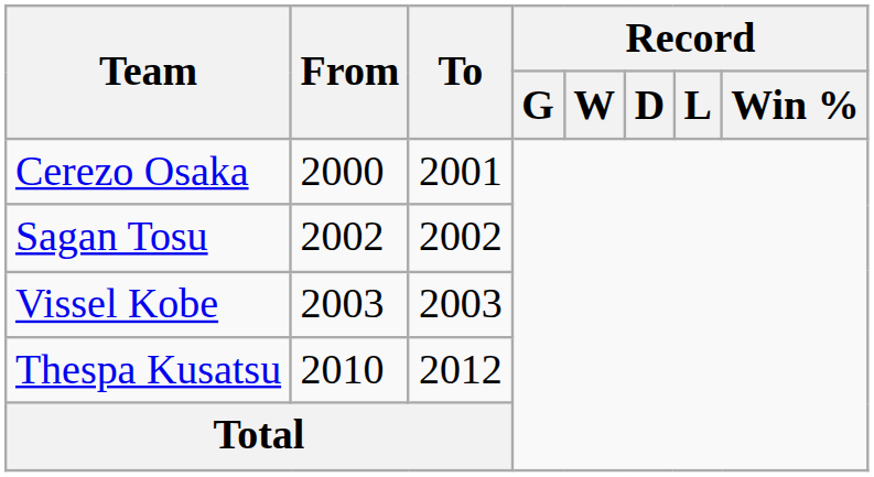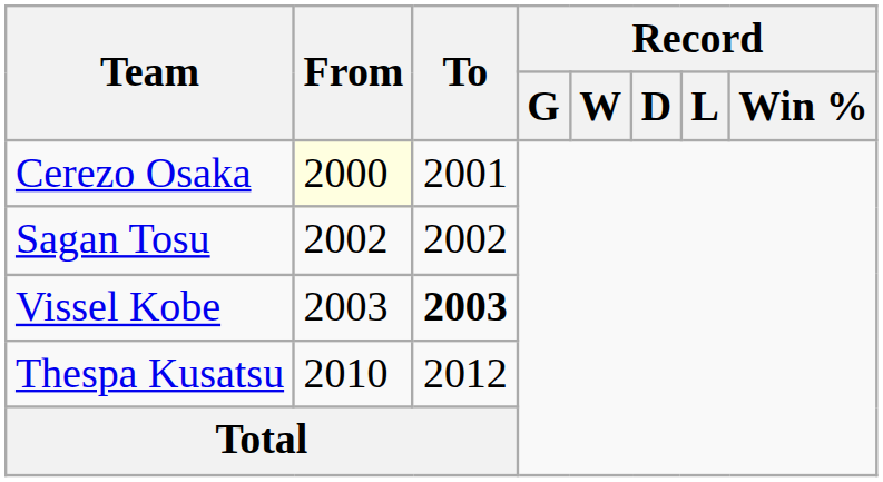Cerezo Osaka | From: no background -> lightyellow background
Vissel Kobe | To: normal -> bold
